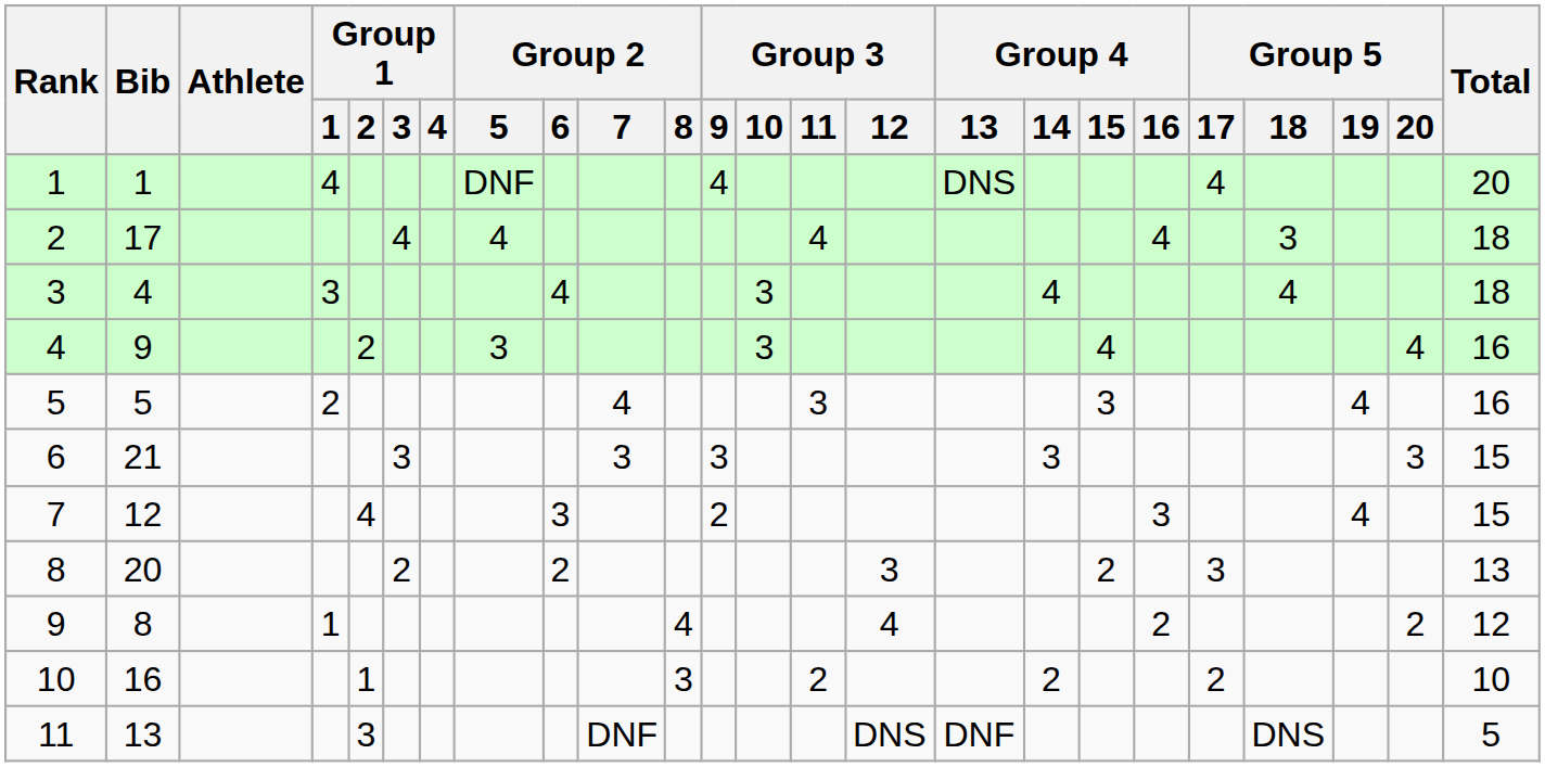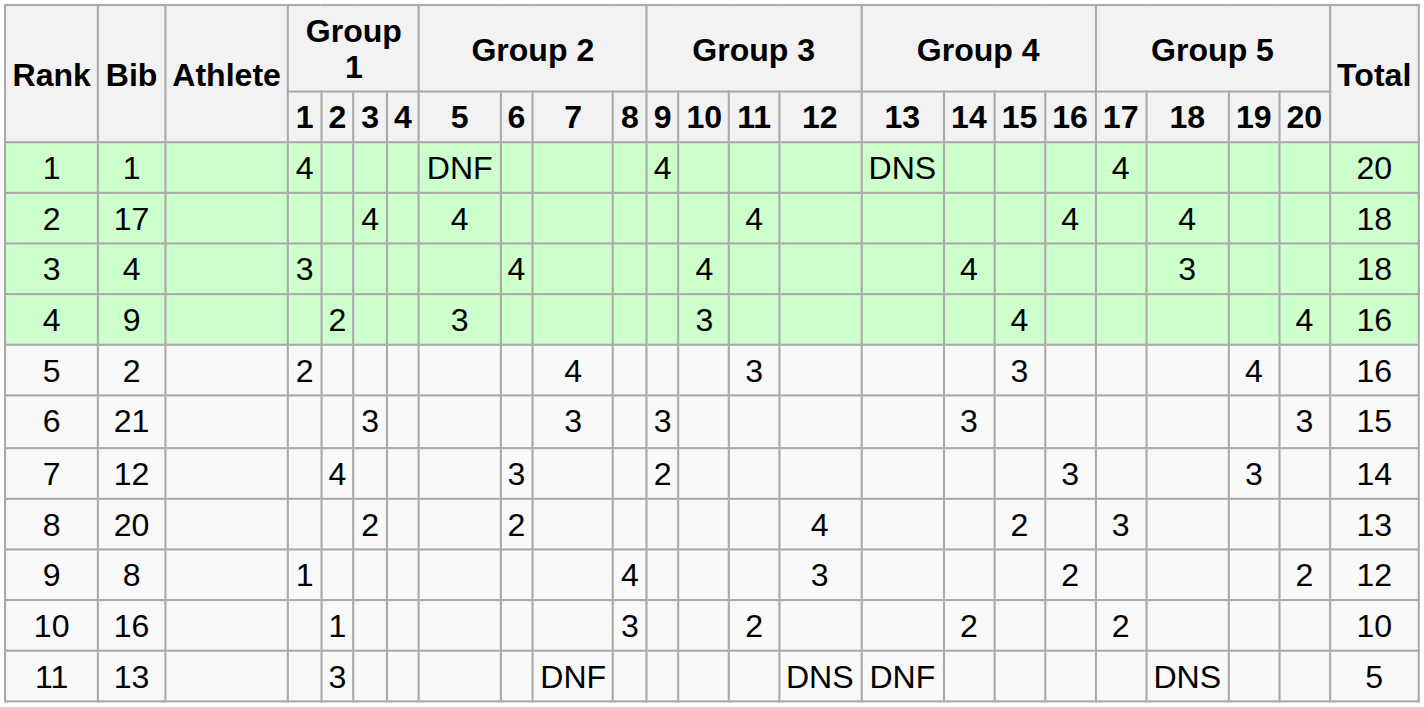row 4 | Group 5 / 18: 3 -> 4
row 5 | Group 3 / 10: 3 -> 4
row 5 | Group 5 / 18: 4 -> 3
row 7 | Bib: 5 -> 2
row 9 | Group 5 / 19: 4 -> 3
row 9 | Total: 15 -> 14
row 10 | Group 3 / 12: 3 -> 4
row 11 | Group 3 / 12: 4 -> 3
